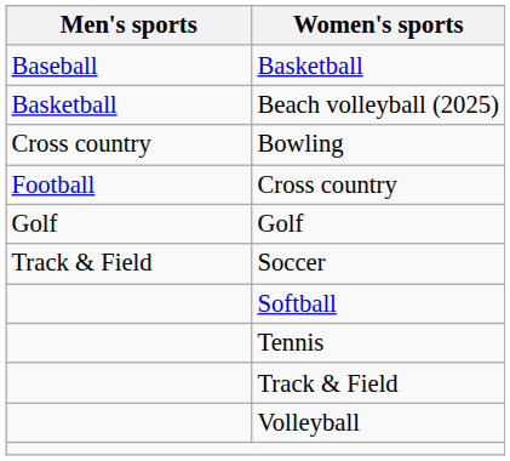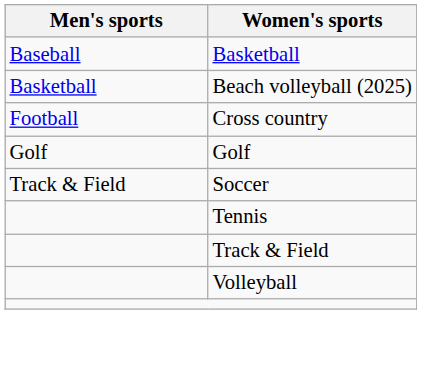- row: Cross country | Bowling
- row: Softball
